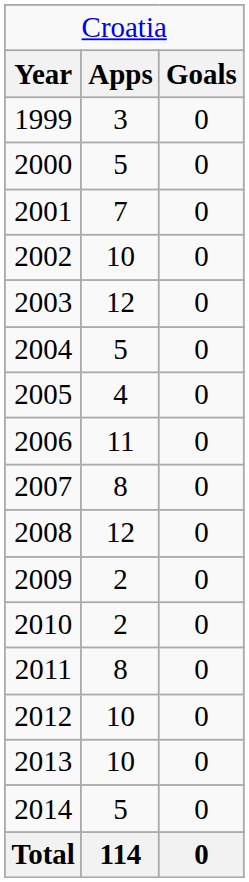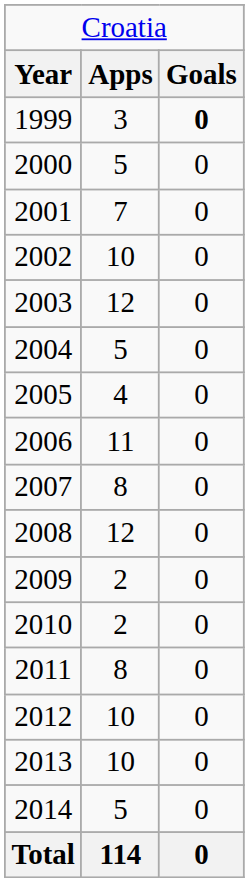1999 | column 3: normal -> bold
